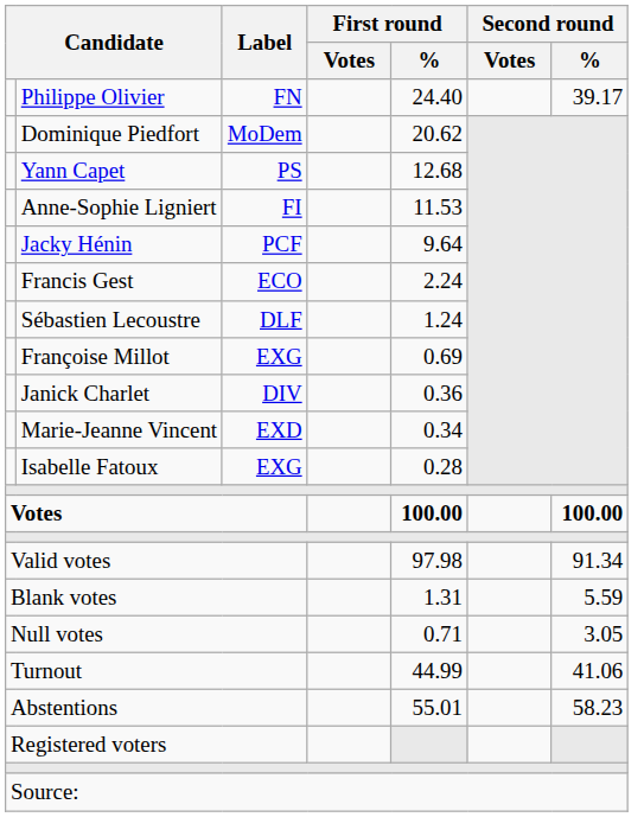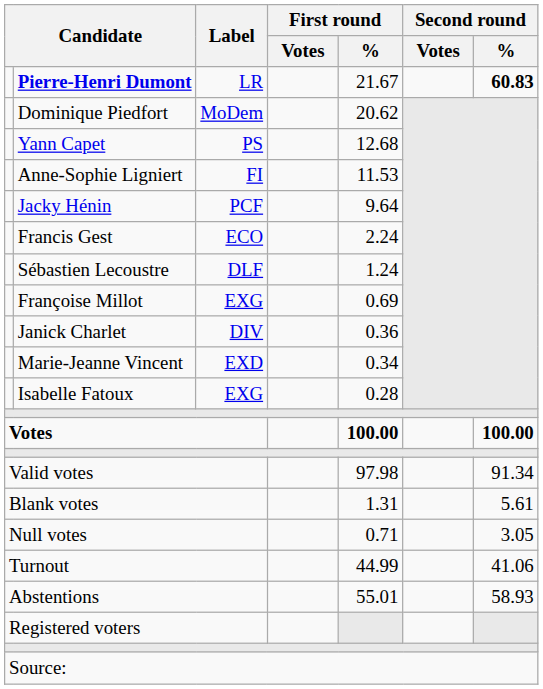- row: Philippe Olivier | FN | 24.40 | 39.17
+ row: Pierre-Henri Dumont | LR | 21.67 | 60.83
Blank votes | Second round / %: 5.59 -> 5.61
Abstentions | Second round / %: 58.23 -> 58.93
